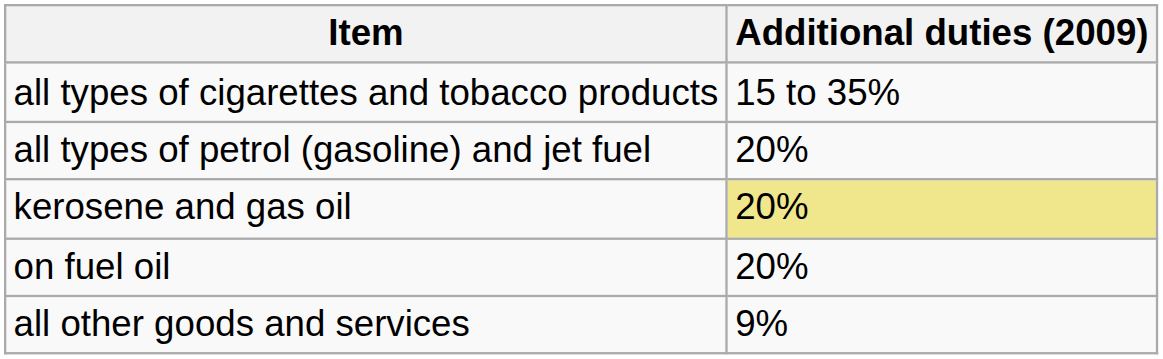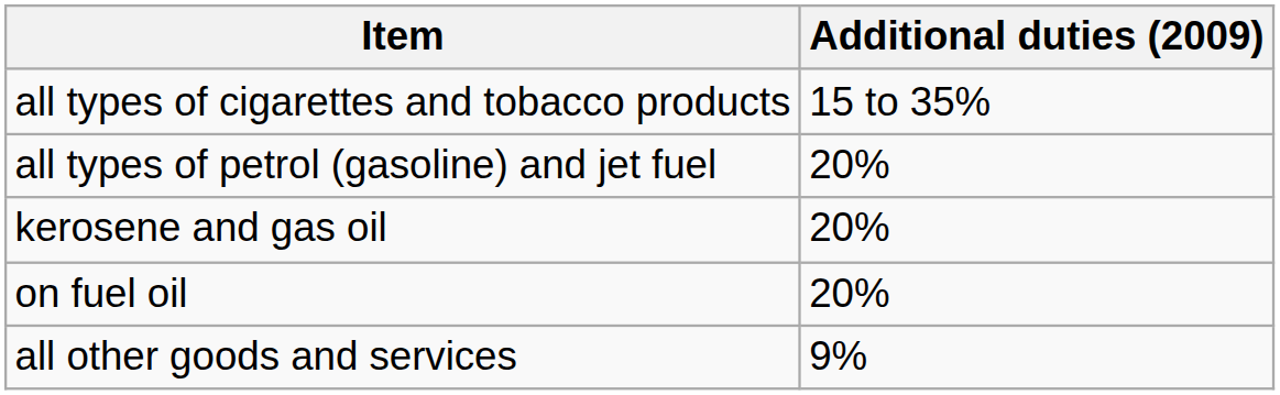kerosene and gas oil | Additional duties (2009): khaki background -> no background
